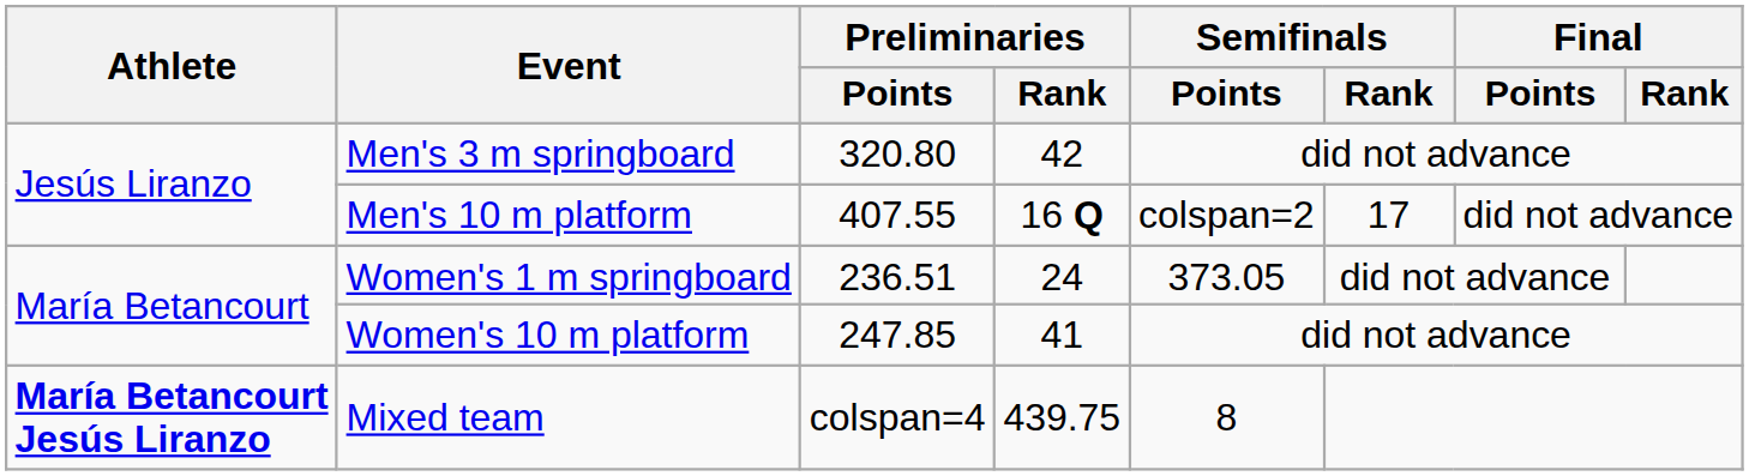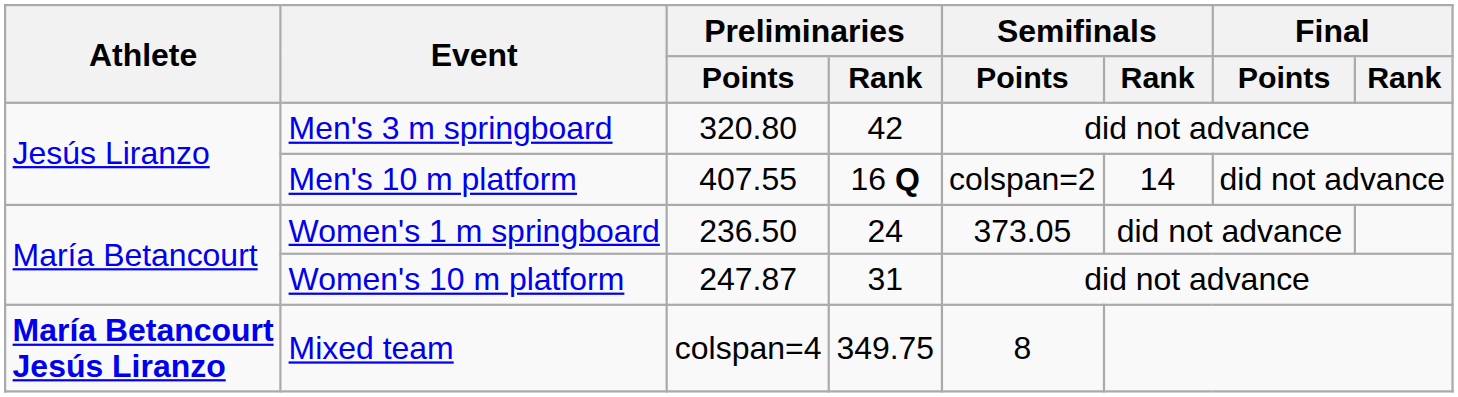Men's 10 m platform | Semifinals / Rank: 17 -> 14
Women's 1 m springboard | Preliminaries / Points: 236.51 -> 236.50
Women's 10 m platform | Preliminaries / Points: 247.85 -> 247.87
Women's 10 m platform | Preliminaries / Rank: 41 -> 31
Mixed team | Preliminaries / Rank: 439.75 -> 349.75
